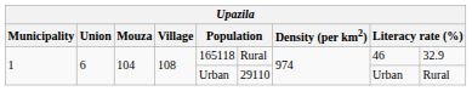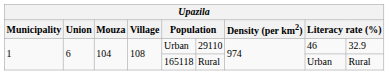row 3 | column 5: 165118 -> Urban
row 3 | column 6: Rural -> 29110
row 4 | column 5: Urban -> 165118
row 4 | column 6: 29110 -> Rural
